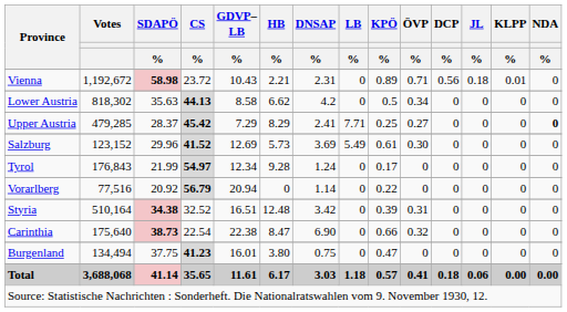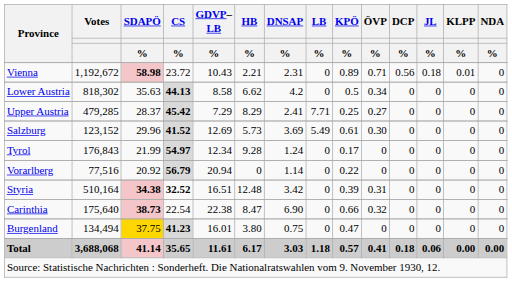Upper Austria | NDA / %: bold -> normal
Styria | CS / %: normal -> bold
Burgenland | SDAPÖ / %: no background -> gold background
